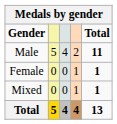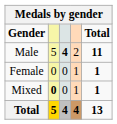Male | column 3: normal -> bold
Mixed | column 2: normal -> bold
